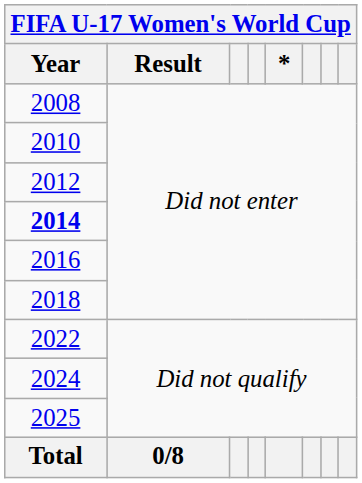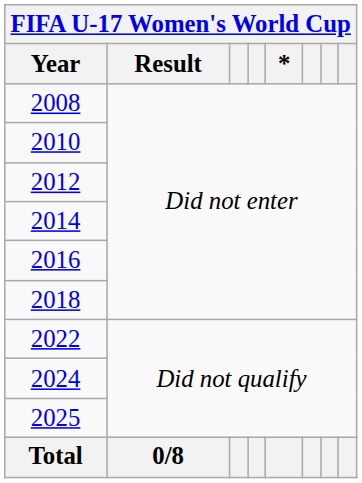2014 | Year: bold -> normal
